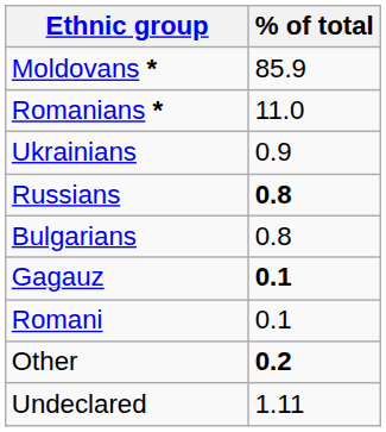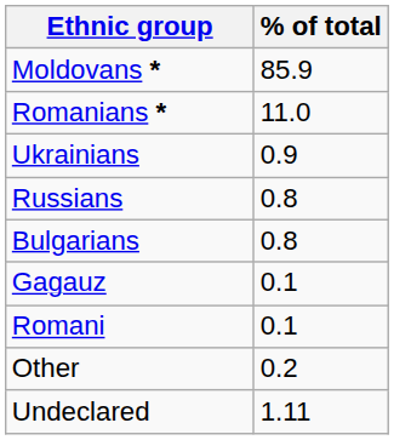Russians | % of total: bold -> normal
Gagauz | % of total: bold -> normal
Other | % of total: bold -> normal
